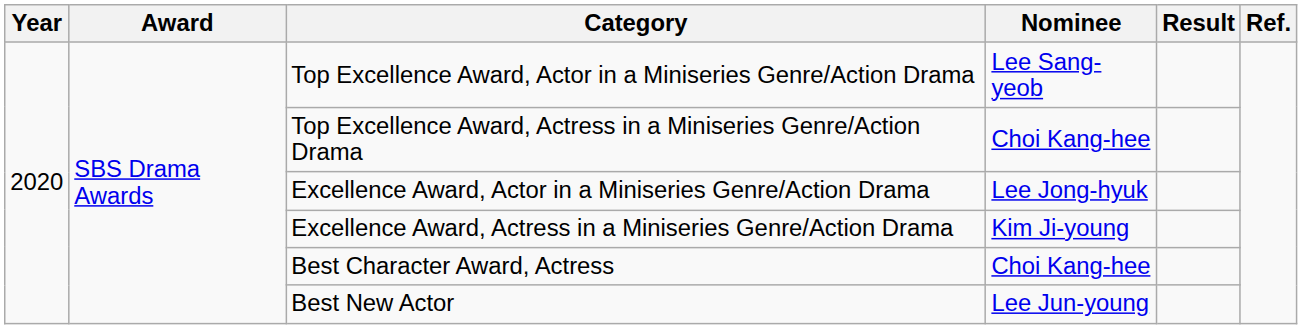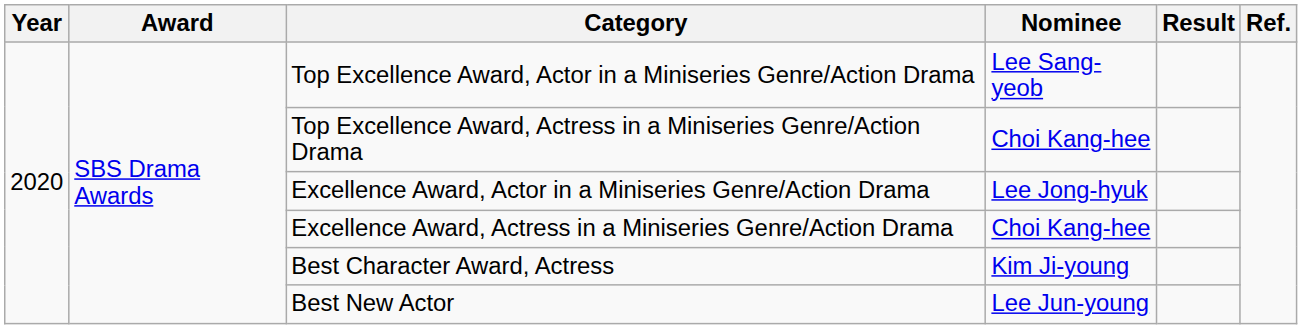Excellence Award, Actress in a Miniseries Genre/Action Drama | Nominee: Kim Ji-young -> Choi Kang-hee
Best Character Award, Actress | Nominee: Choi Kang-hee -> Kim Ji-young
